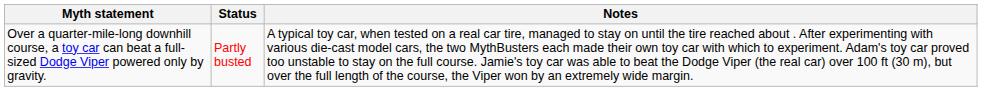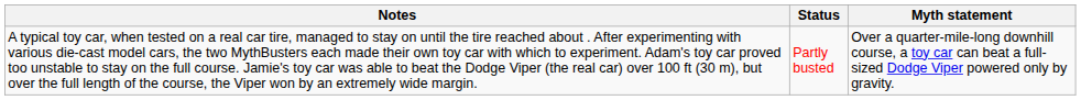columns swapped: Myth statement <-> Notes
